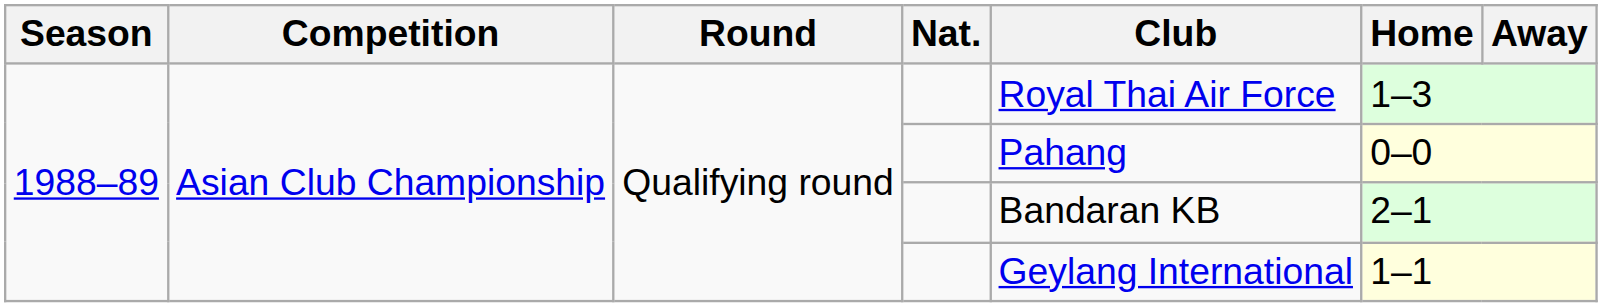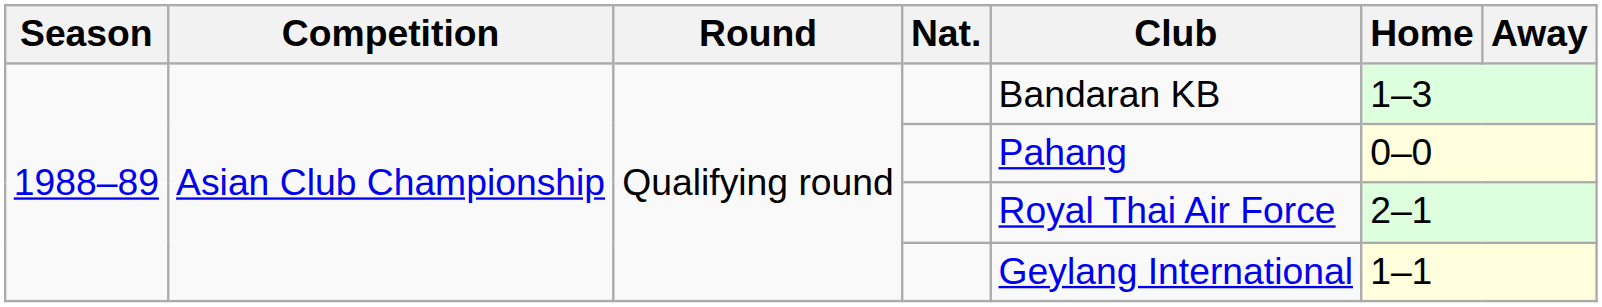row 2 | Club: Royal Thai Air Force -> Bandaran KB
row 4 | Club: Bandaran KB -> Royal Thai Air Force
